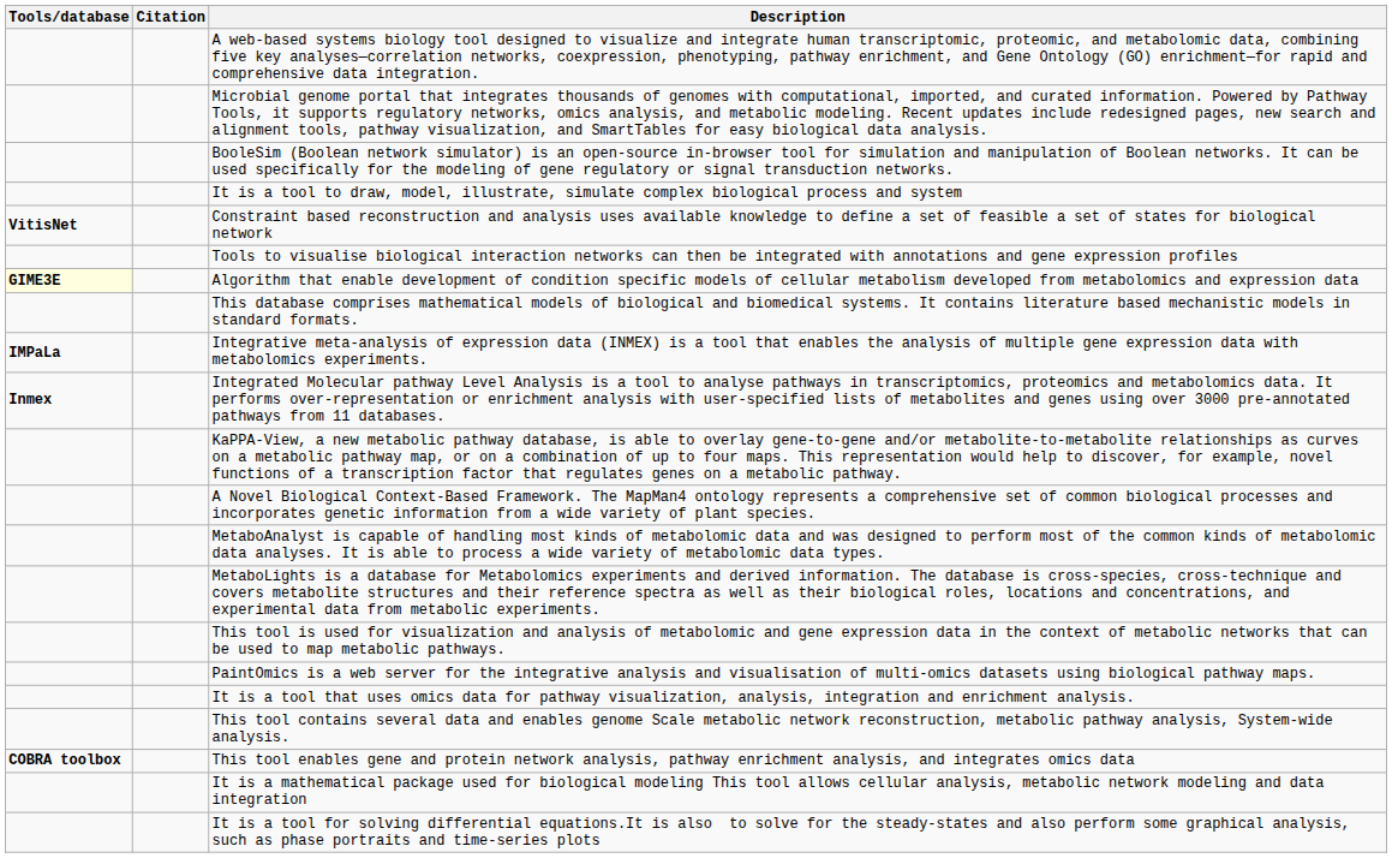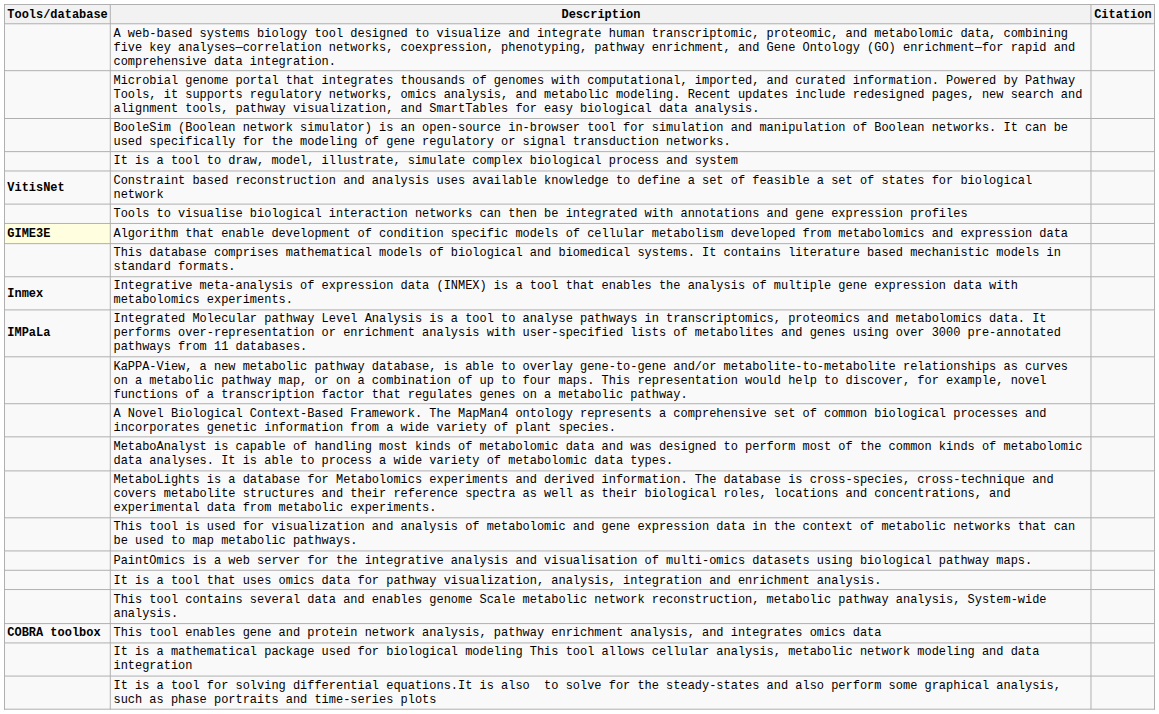columns swapped: Description <-> Citation
row 10 | Tools/database: IMPaLa -> Inmex
row 11 | Tools/database: Inmex -> IMPaLa
